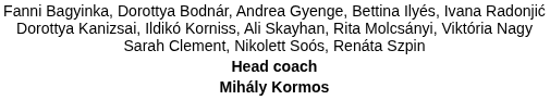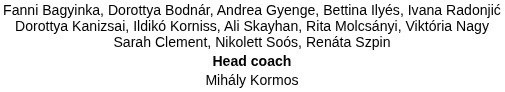row 3 | column 1: bold -> normal
